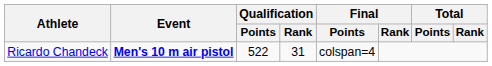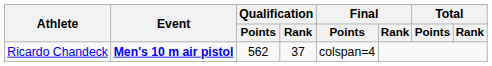Ricardo Chandeck | Qualification / Points: 522 -> 562
Ricardo Chandeck | Qualification / Rank: 31 -> 37
